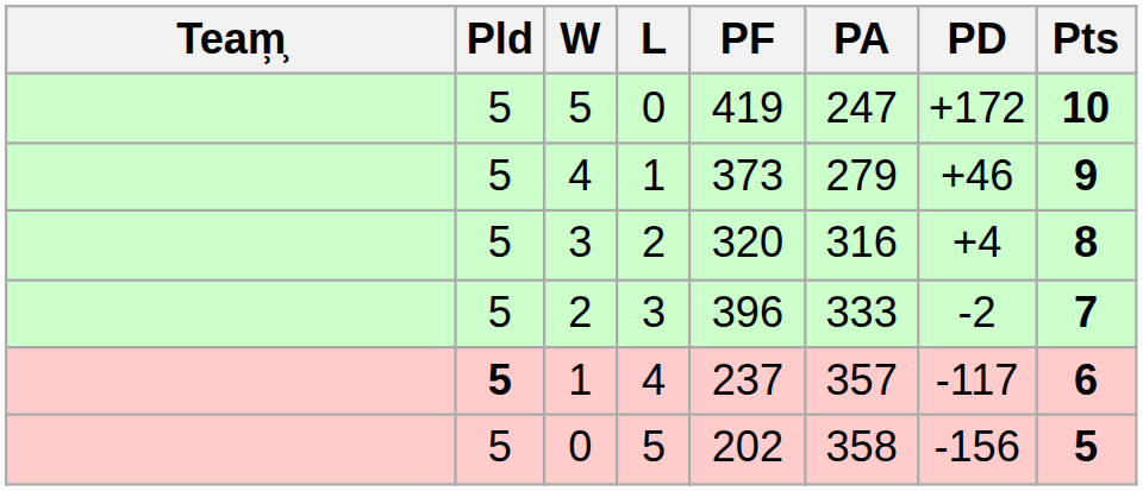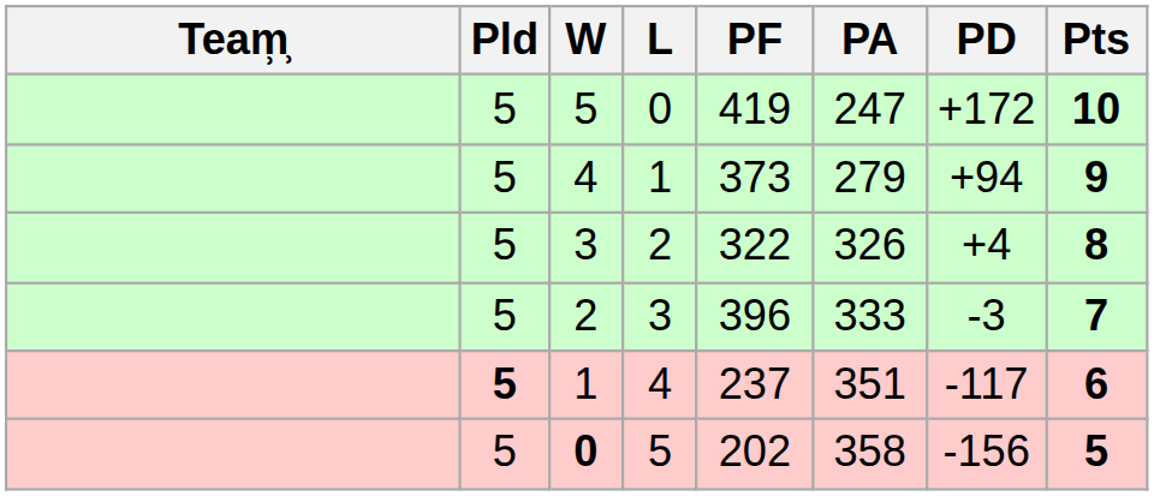row 3 | PD: +46 -> +94
row 4 | PF: 320 -> 322
row 4 | PA: 316 -> 326
row 5 | PD: -2 -> -3
row 6 | PA: 357 -> 351
row 7 | W: normal -> bold
